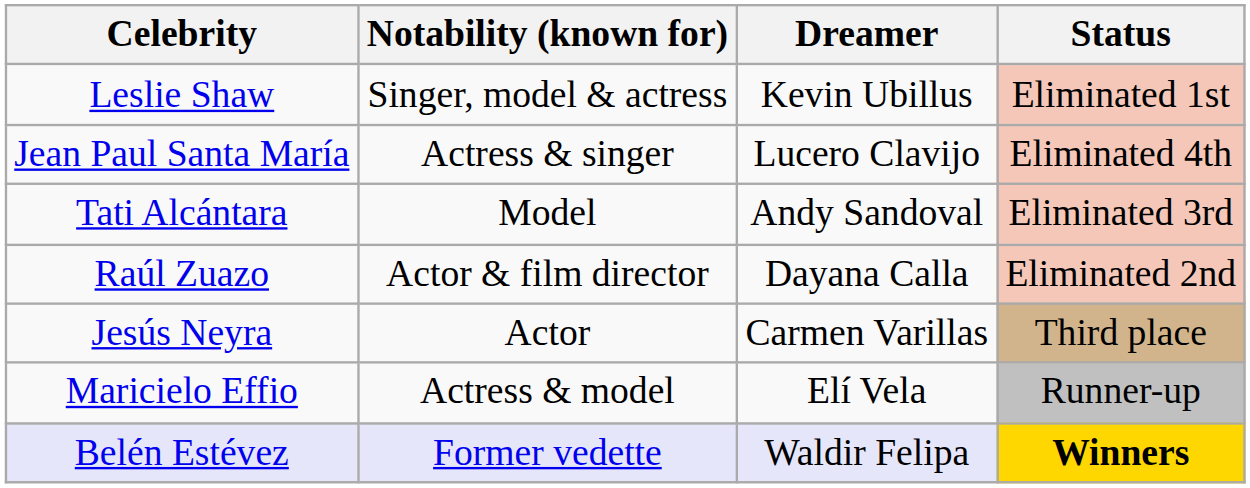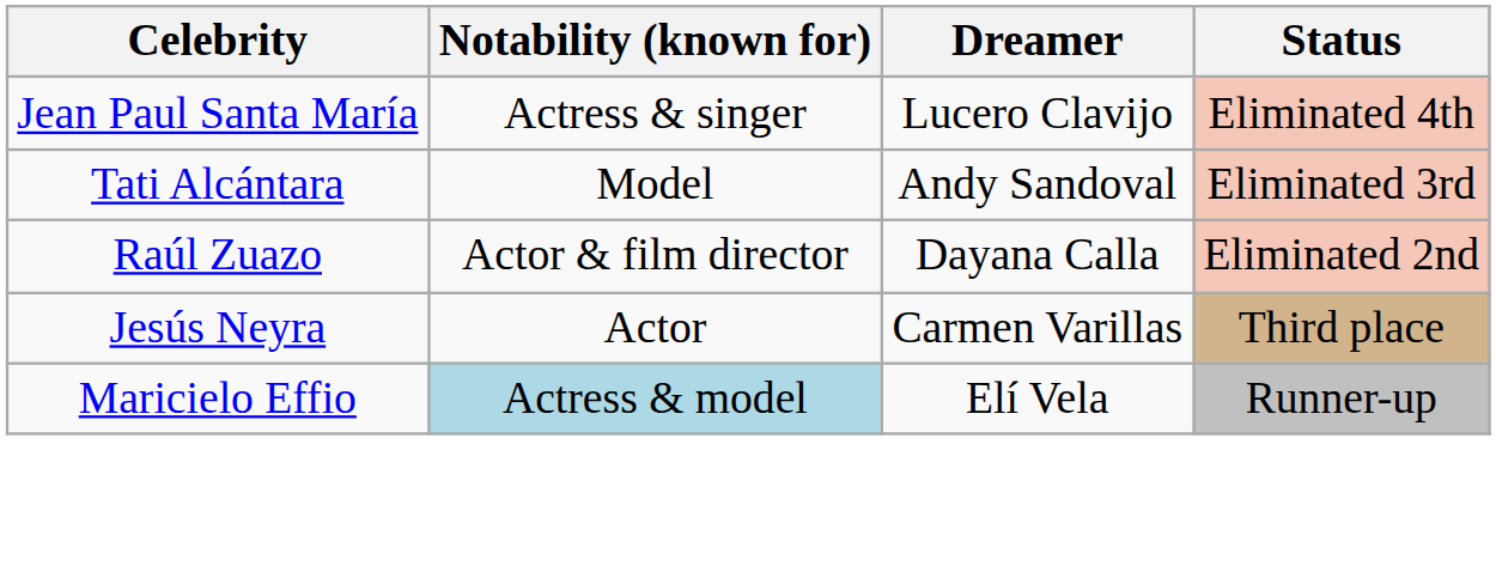- row: Leslie Shaw | Singer, model & actress | Kevin Ubillus | Eliminated 1st
Maricielo Effio | Notability (known for): no background -> lightblue background
- row: Belén Estévez | Former vedette | Waldir Felipa | Winners
